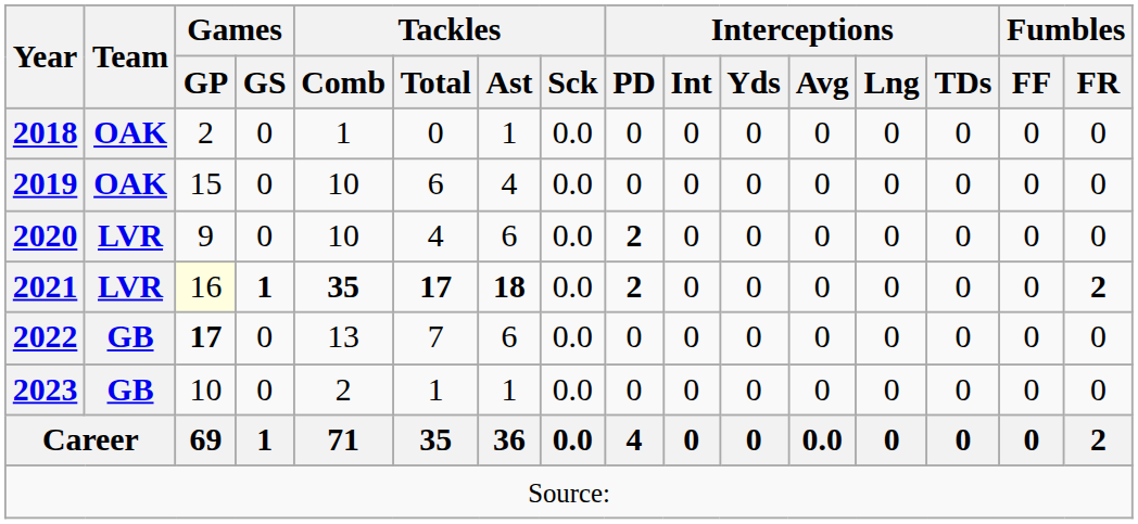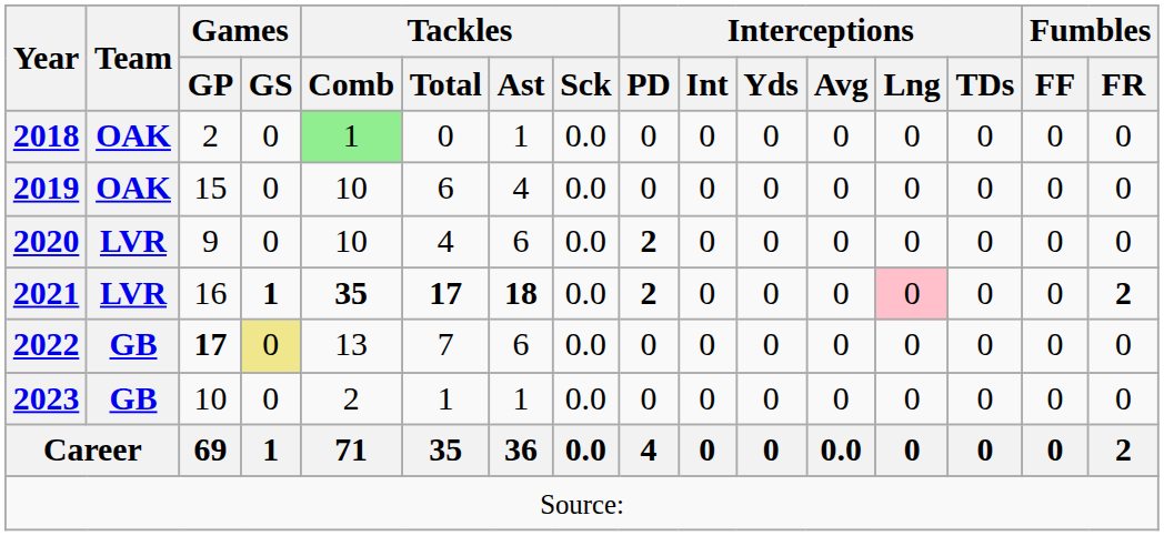2018 | Tackles / Comb: no background -> lightgreen background
2021 | Games / GP: lightyellow background -> no background
2021 | Interceptions / Lng: no background -> pink background
2022 | Games / GS: no background -> khaki background
